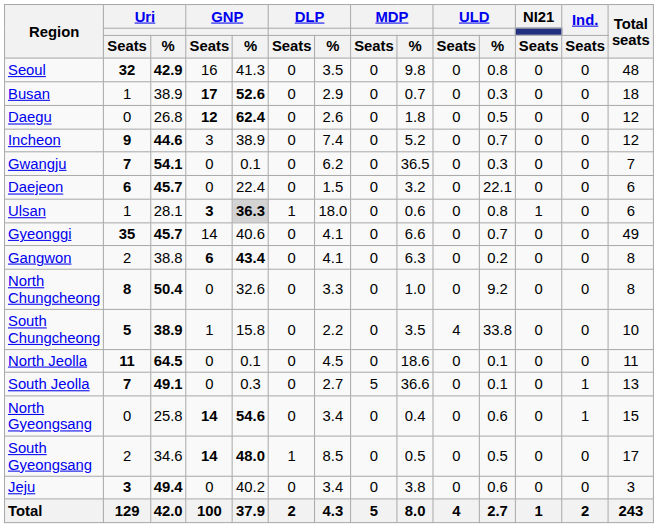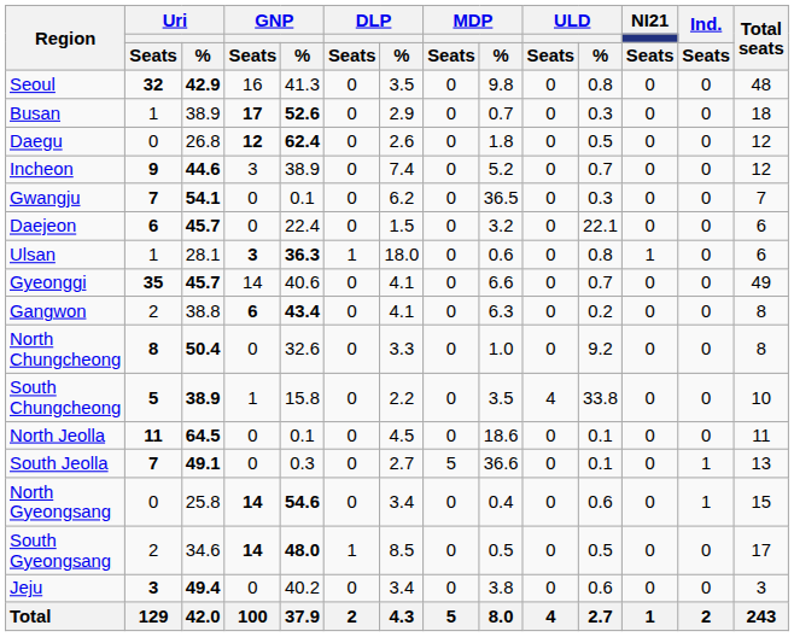Ulsan | GNP / %: lightgrey background -> no background
